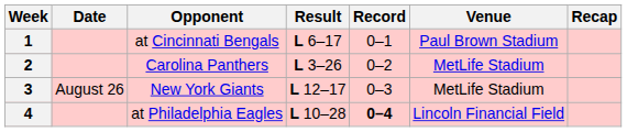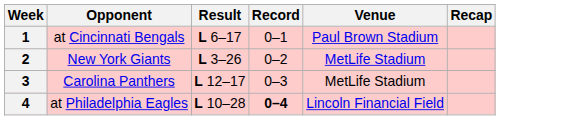- column: Date | August 26
2 | Opponent: Carolina Panthers -> New York Giants
3 | Opponent: New York Giants -> Carolina Panthers
